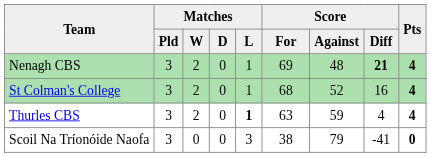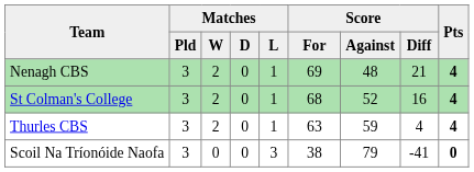Nenagh CBS | Score / Diff: bold -> normal
Thurles CBS | Matches / L: bold -> normal
